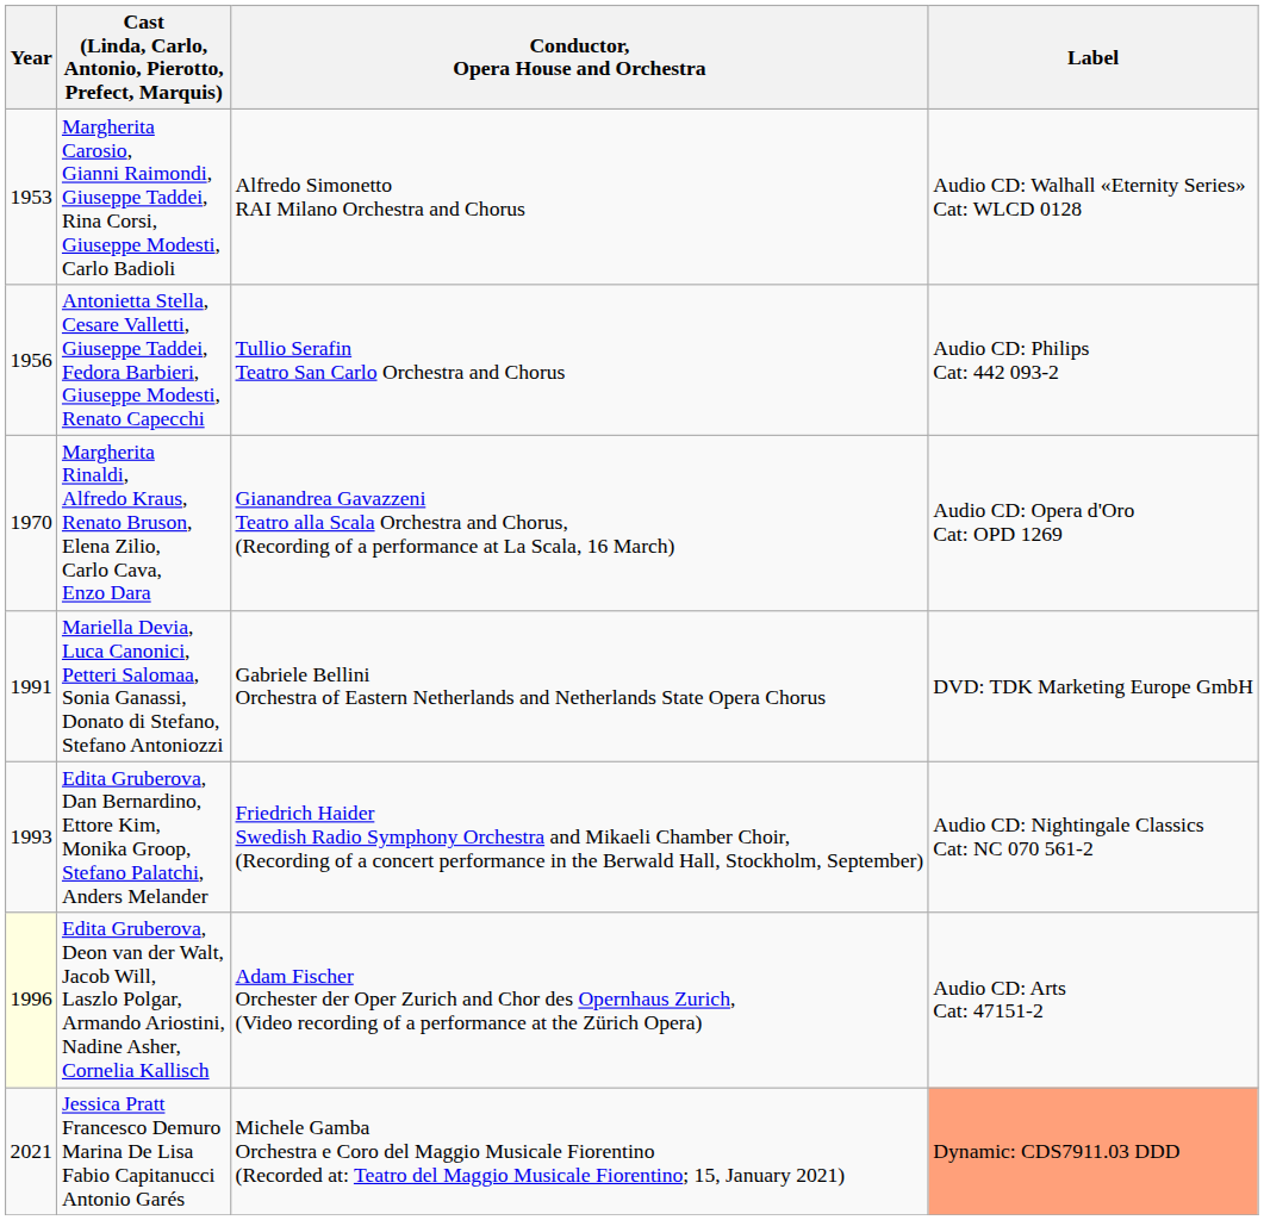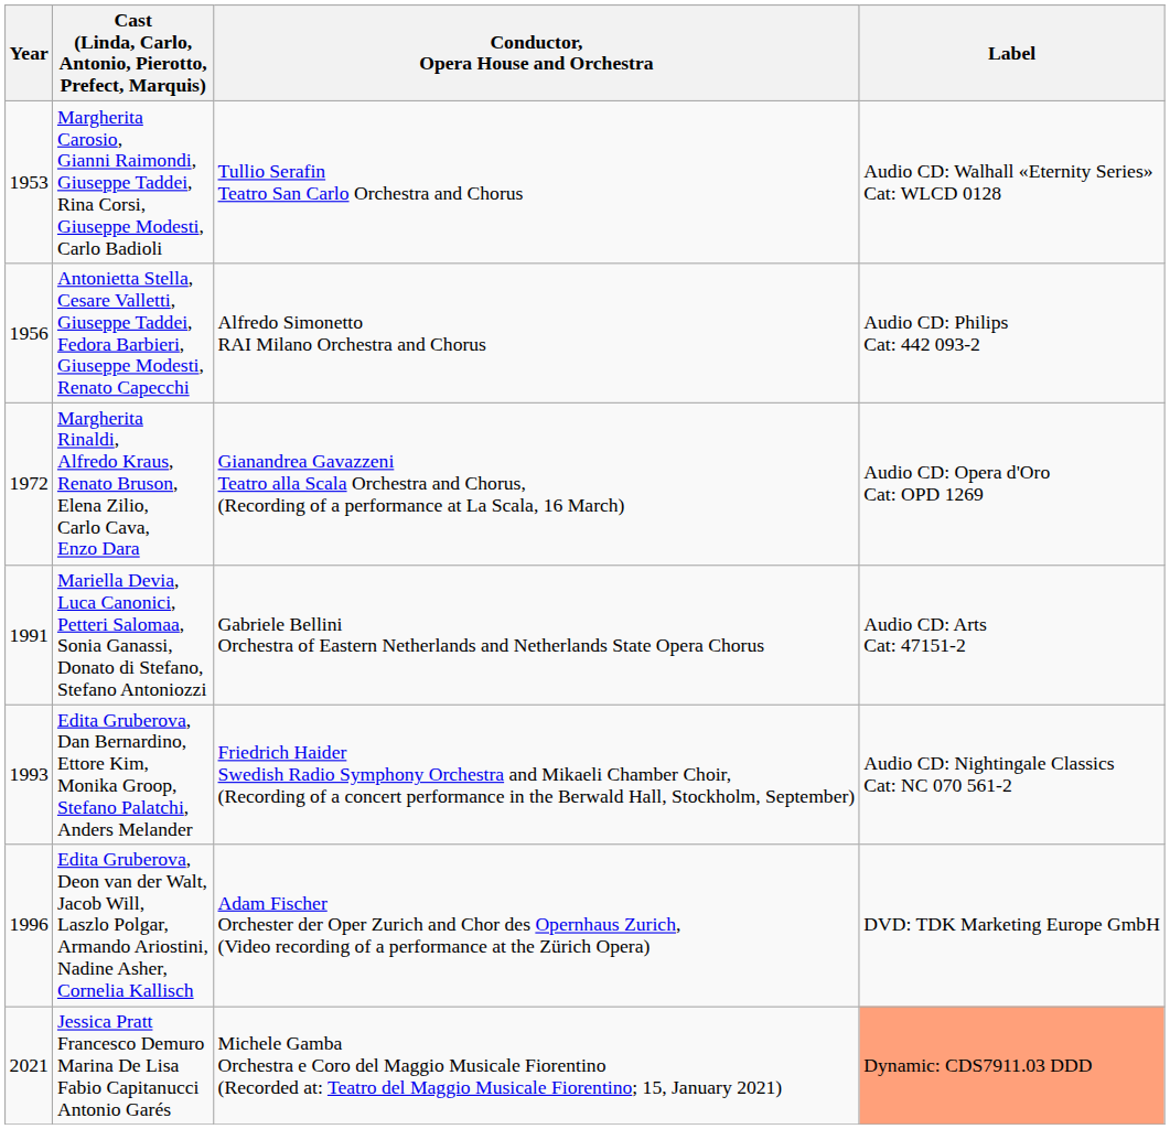row 2 | Conductor, Opera House and Orchestra: Alfredo Simonetto RAI Milano Orchestra and Chorus -> Tullio Serafin Teatro San Carlo Orchestra and Chorus
row 3 | Conductor, Opera House and Orchestra: Tullio Serafin Teatro San Carlo Orchestra and Chorus -> Alfredo Simonetto RAI Milano Orchestra and Chorus
row 4 | Year: 1970 -> 1972
row 5 | Label: DVD: TDK Marketing Europe GmbH -> Audio CD: Arts Cat: 47151-2
row 7 | Year: lightyellow background -> no background
row 7 | Label: Audio CD: Arts Cat: 47151-2 -> DVD: TDK Marketing Europe GmbH
